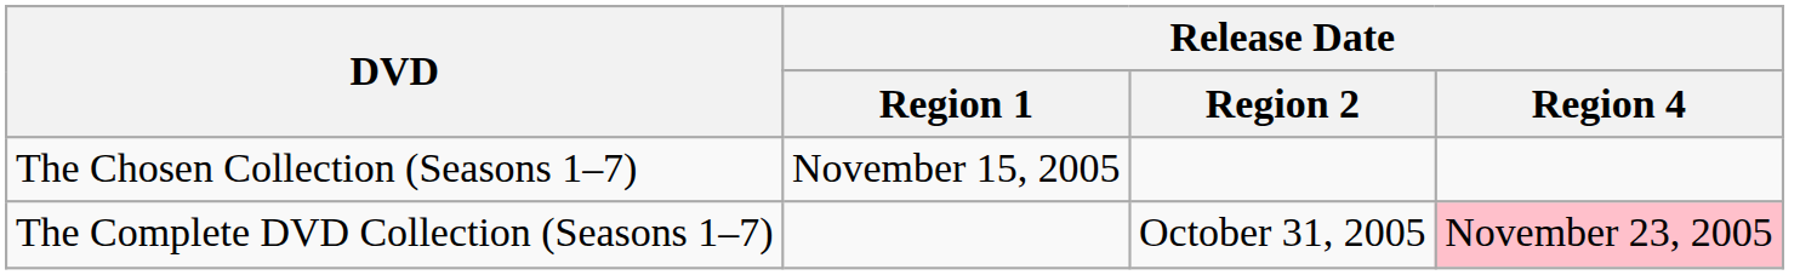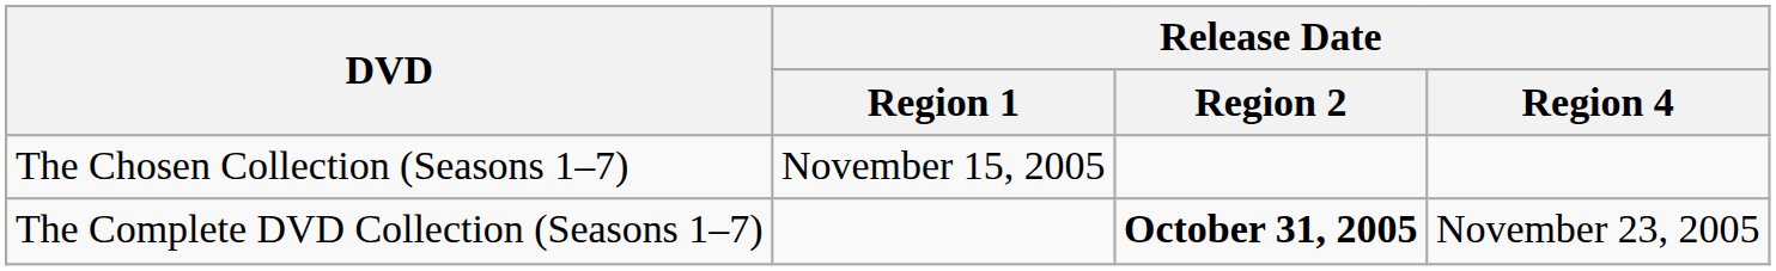The Complete DVD Collection (Seasons 1–7) | Release Date / Region 2: normal -> bold
The Complete DVD Collection (Seasons 1–7) | Release Date / Region 4: pink background -> no background
